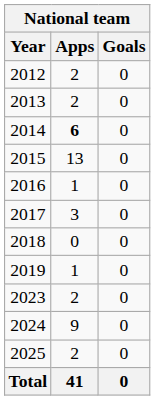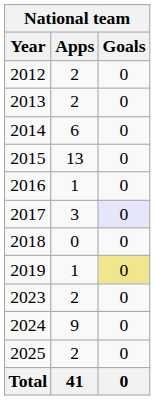2014 | Apps: bold -> normal
2017 | Goals: no background -> lavender background
2019 | Goals: no background -> khaki background
